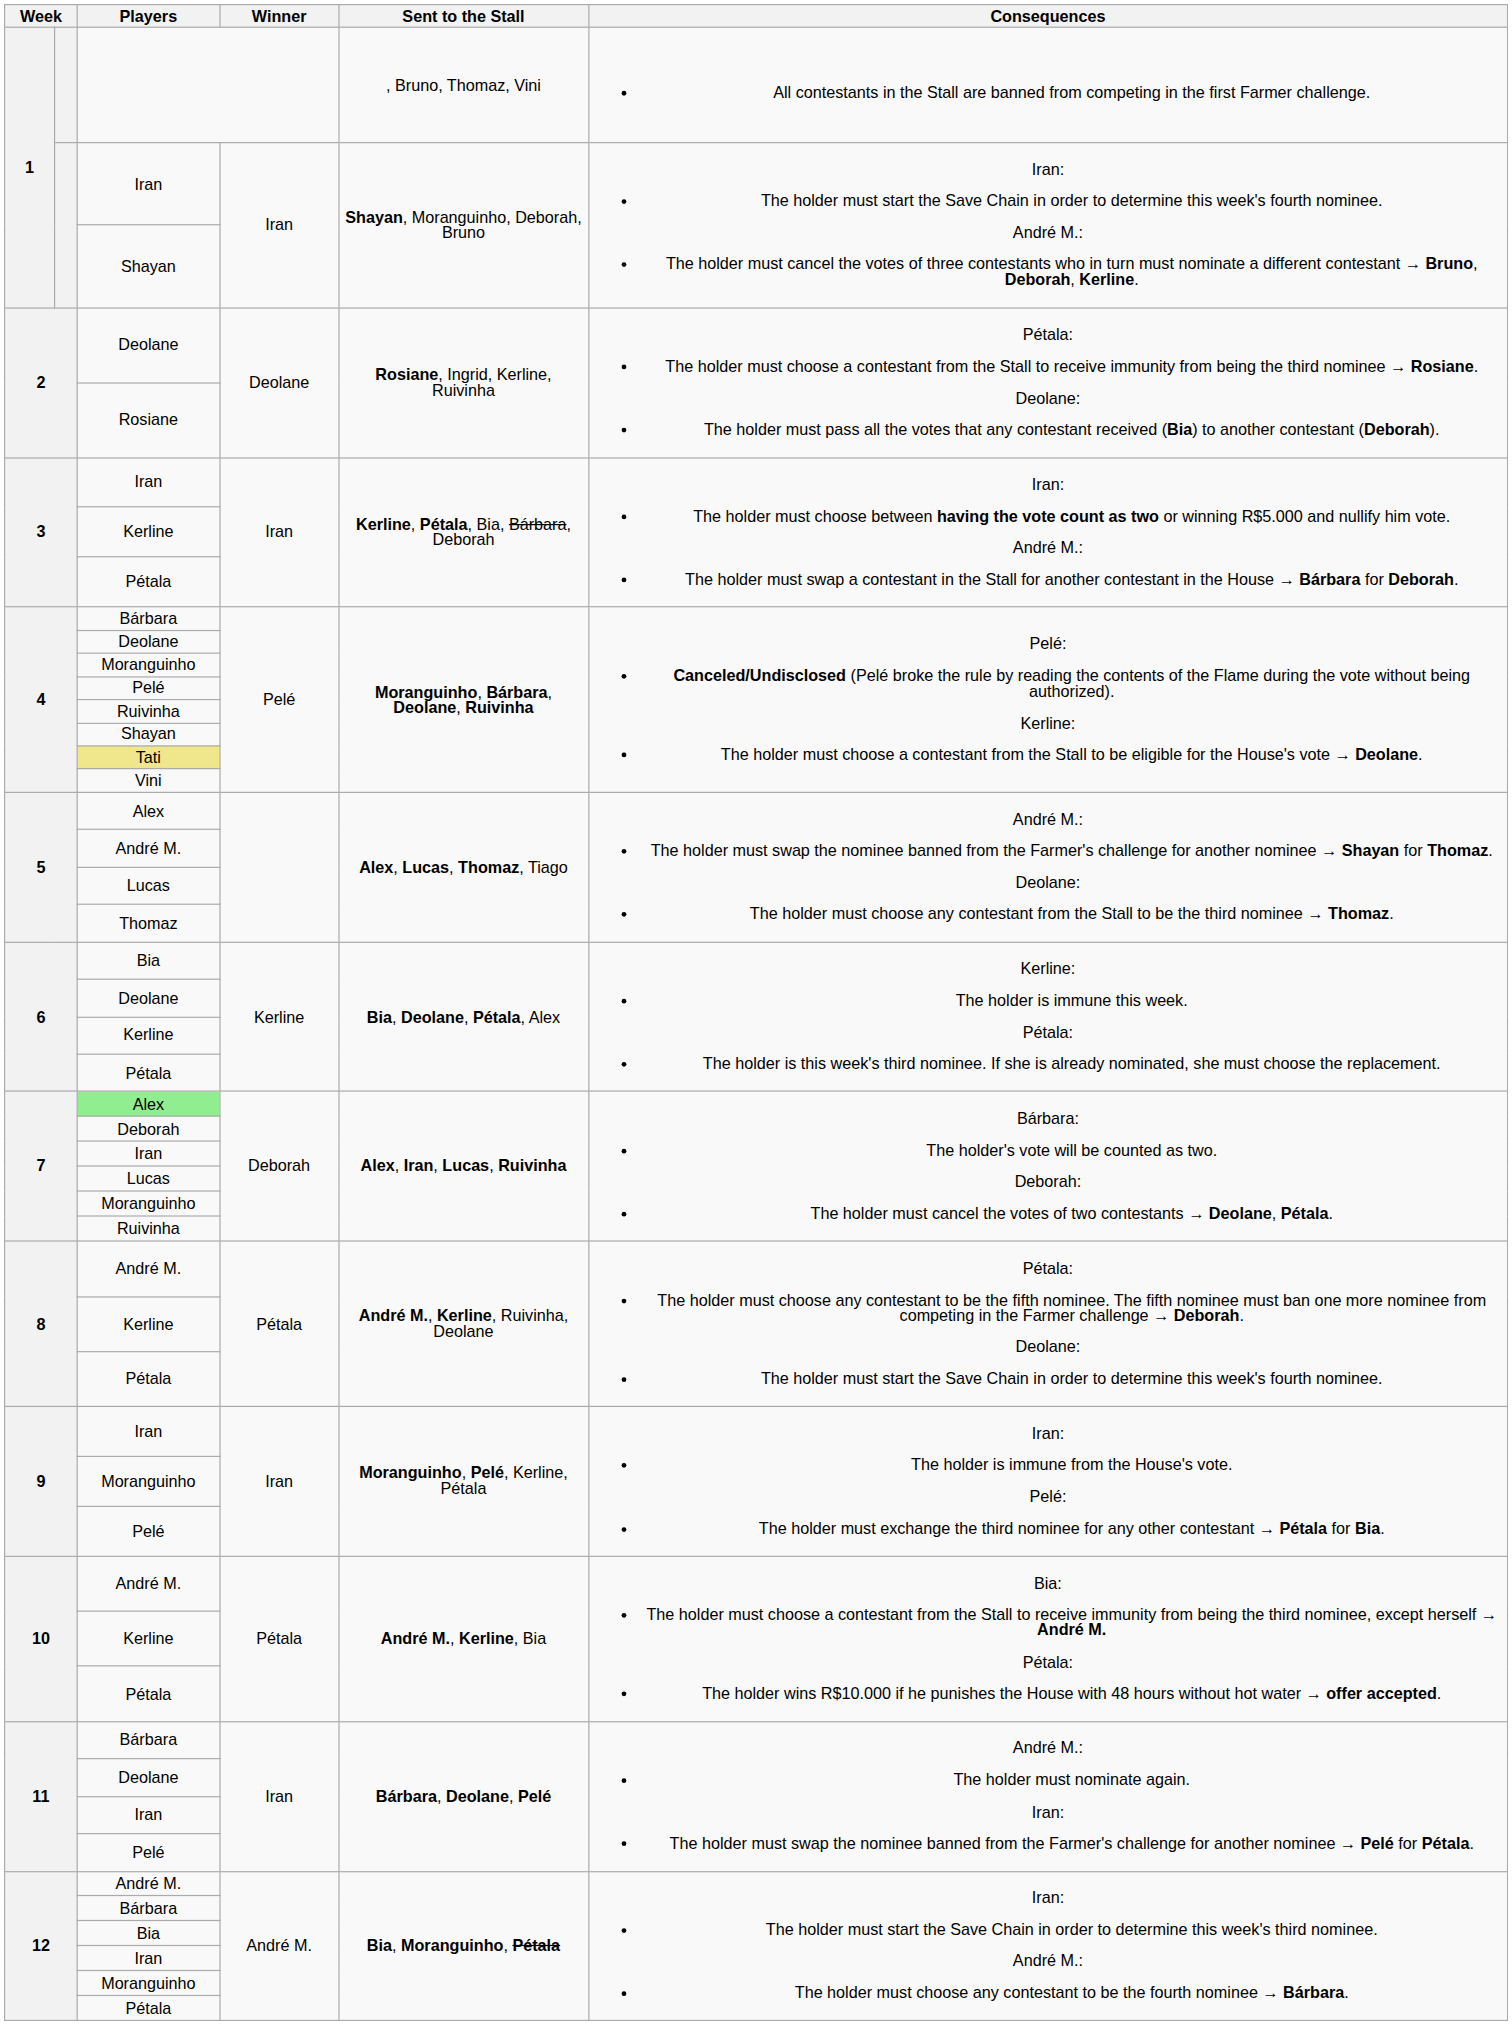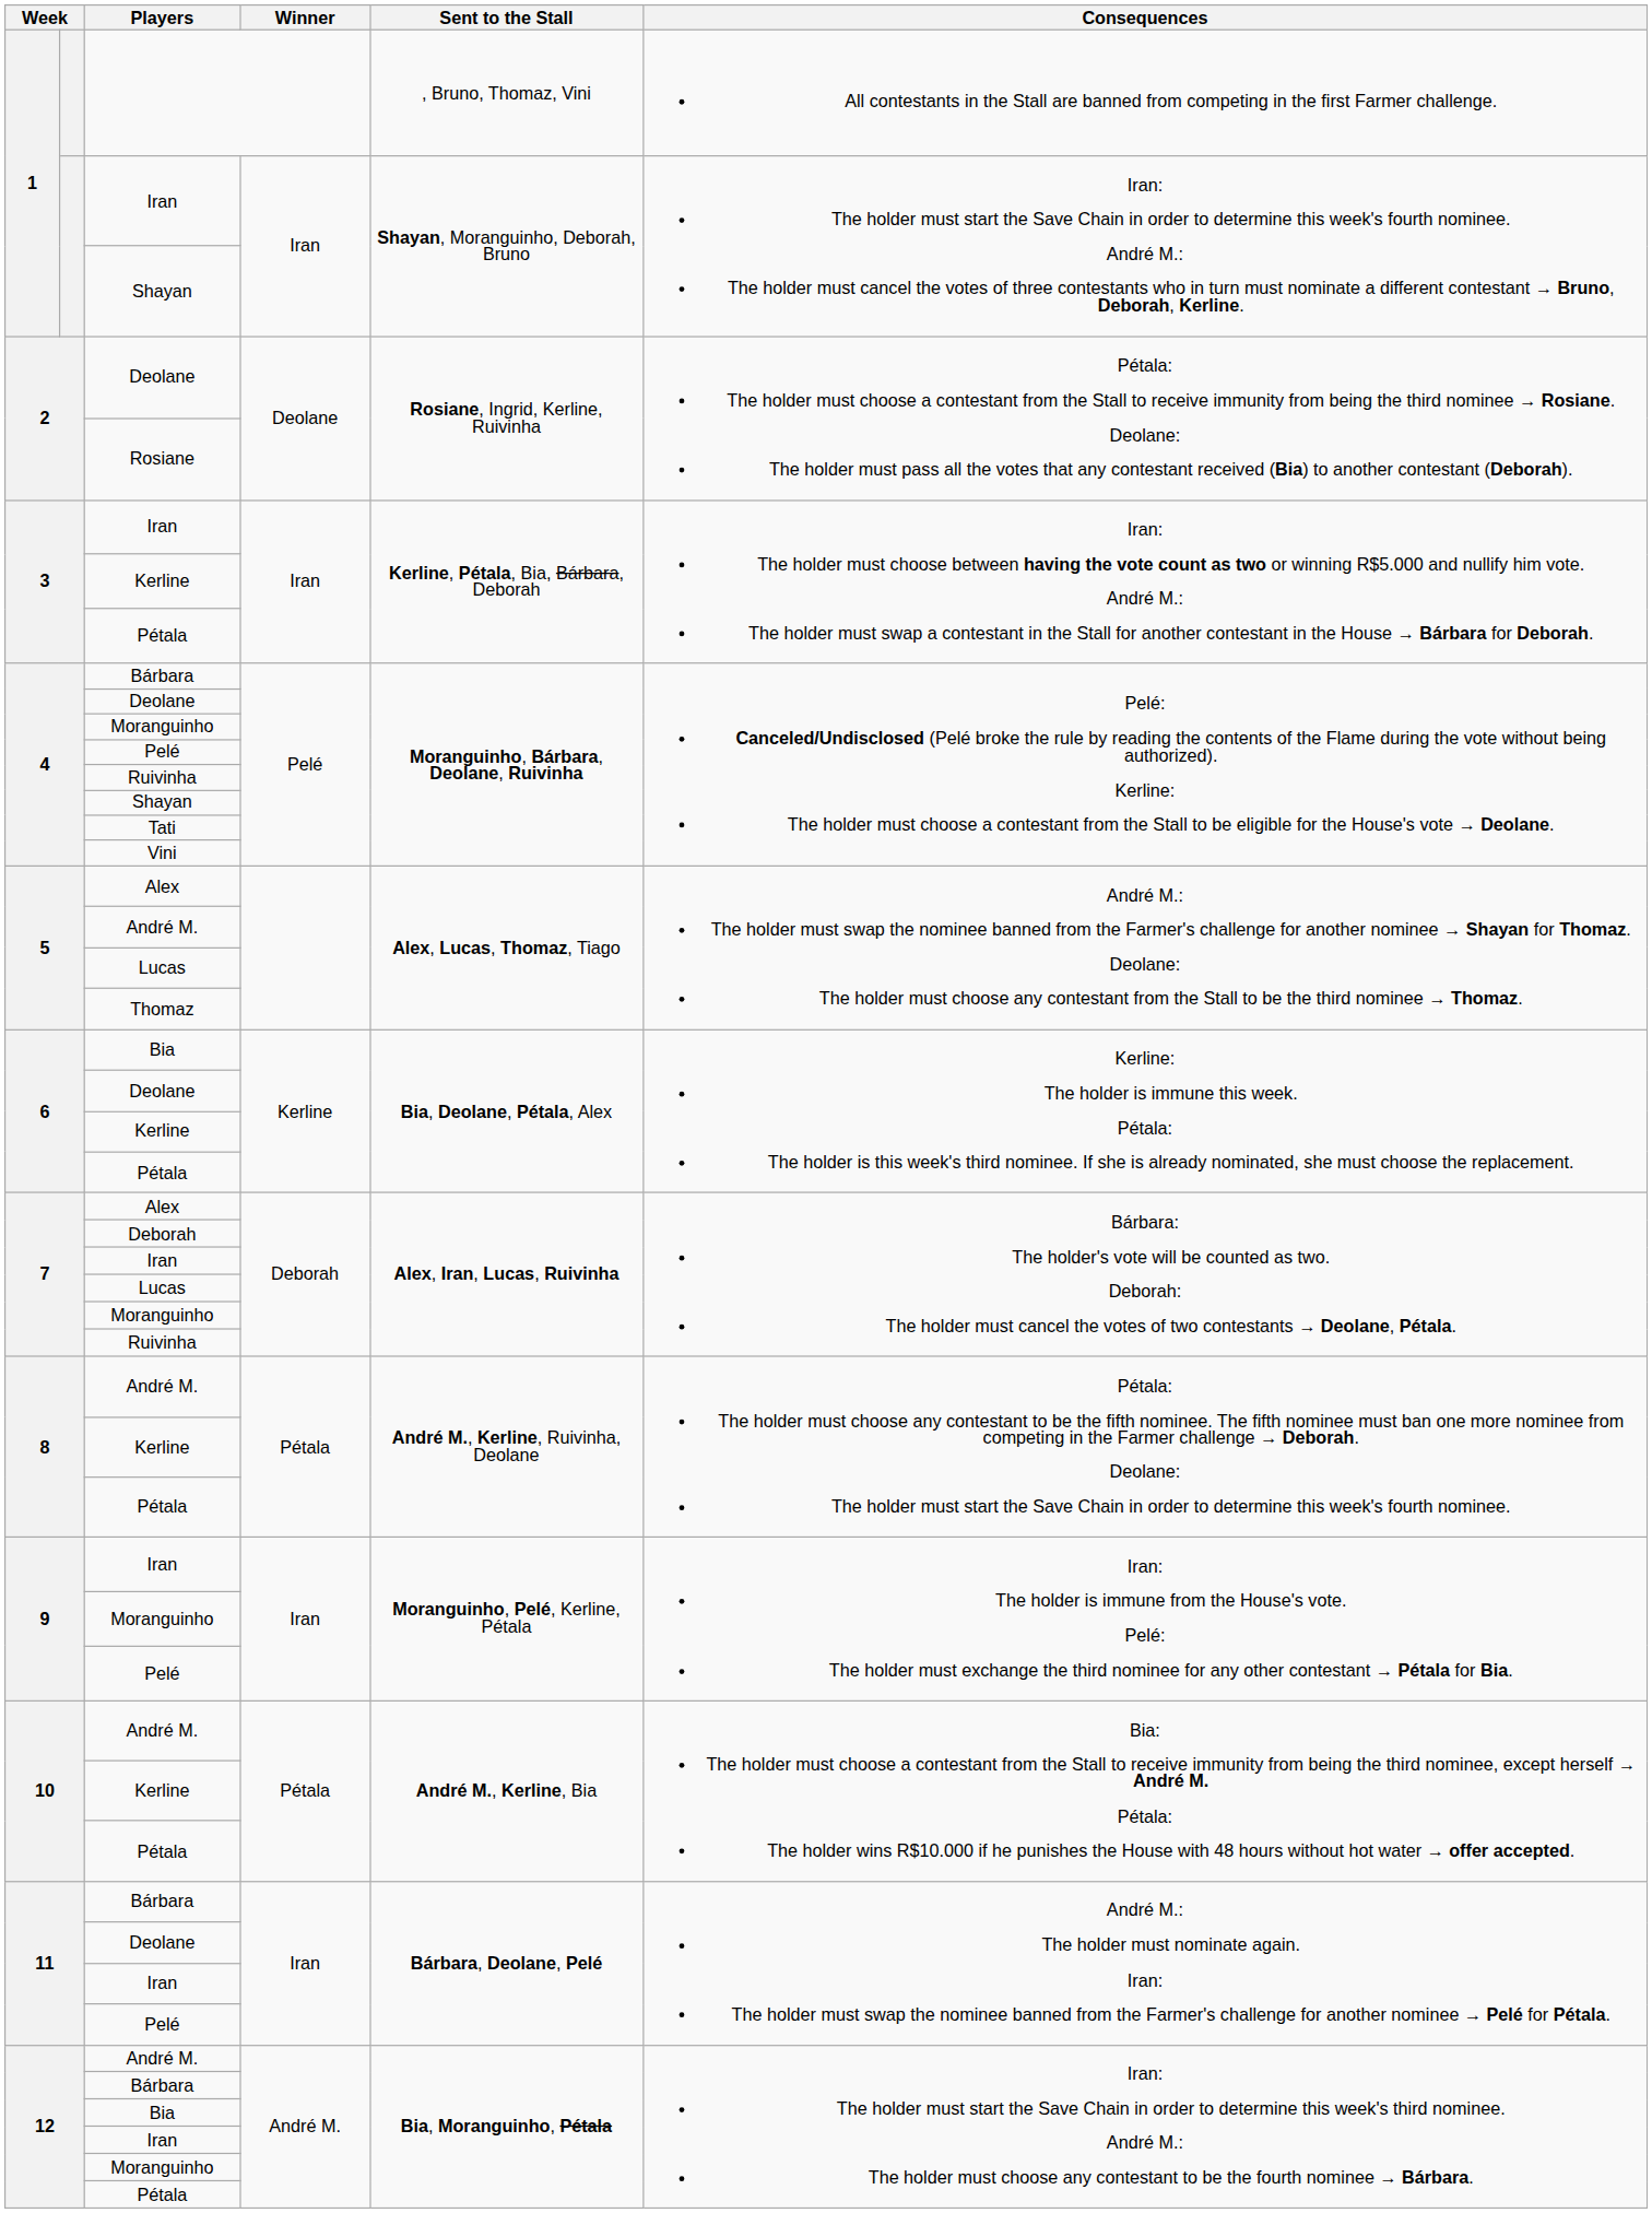Tati | Players: khaki background -> no background
7 / Alex | Players: lightgreen background -> no background
